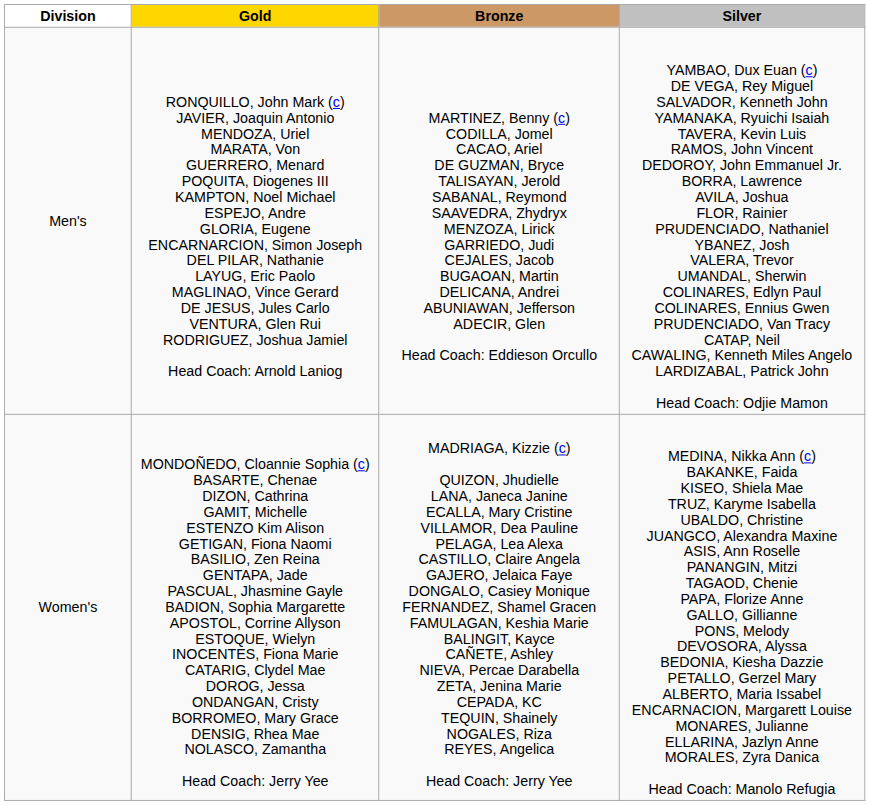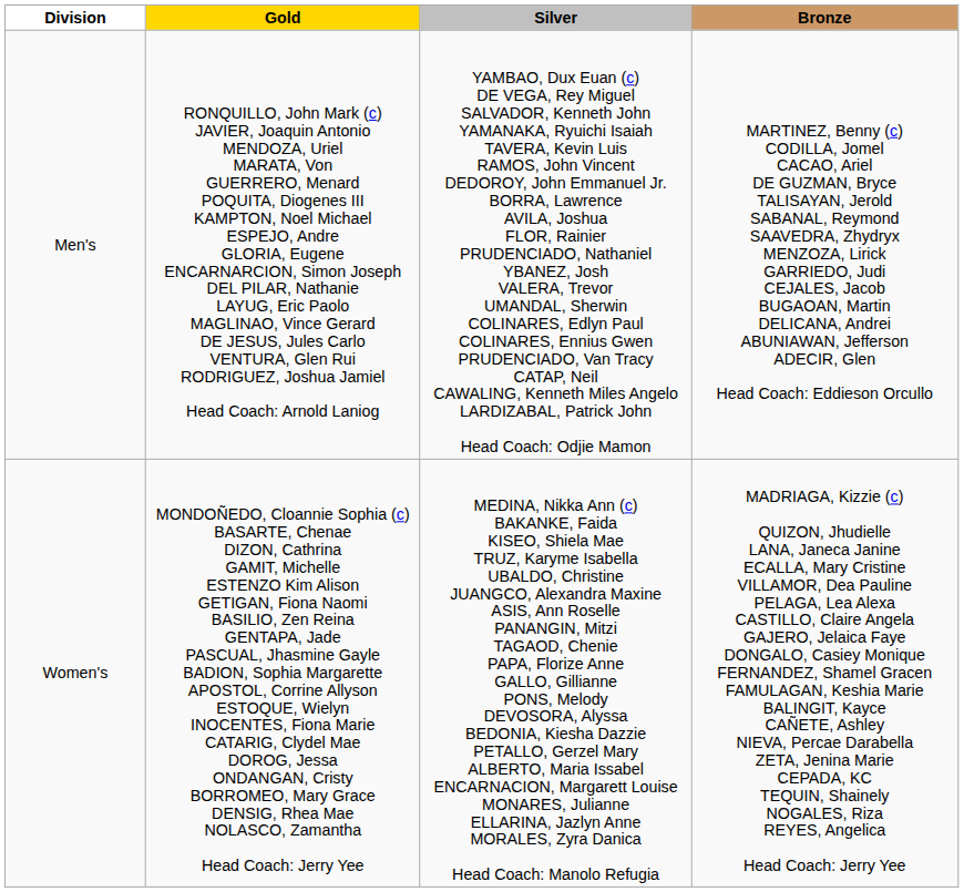columns swapped: Silver <-> Bronze
